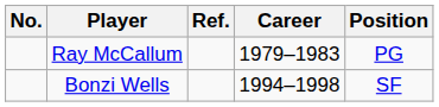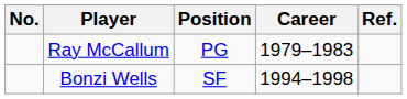columns swapped: Position <-> Ref.
